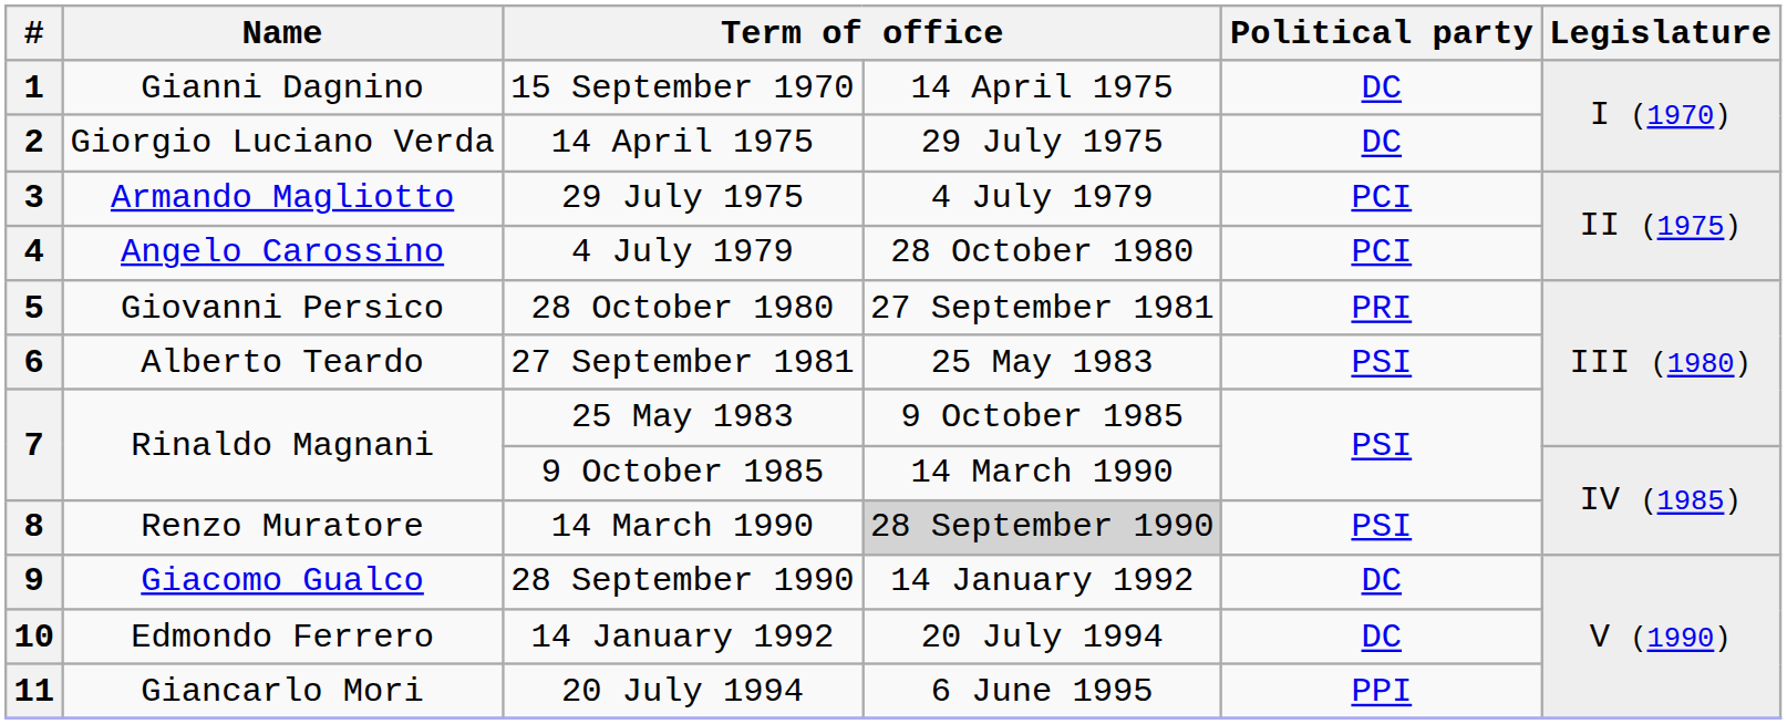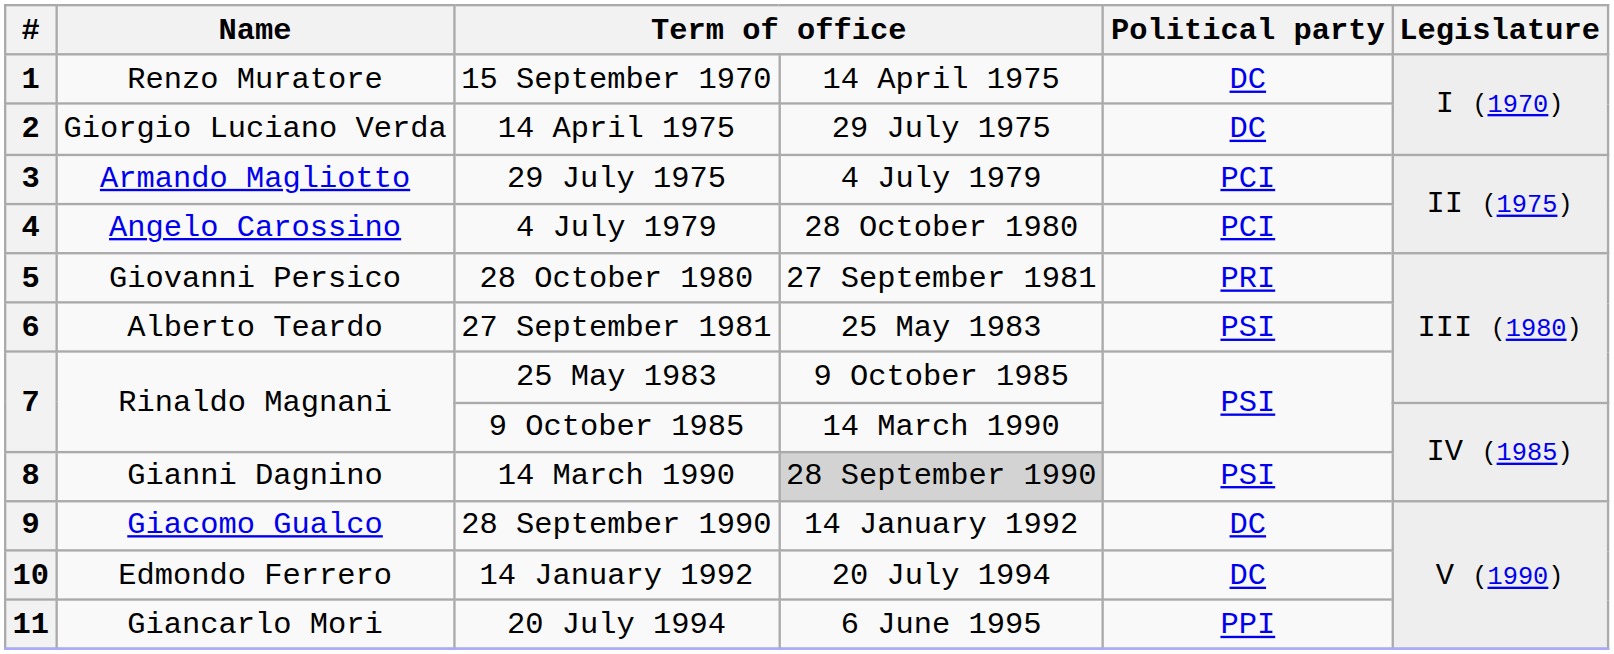1 | Name: Gianni Dagnino -> Renzo Muratore
8 | Name: Renzo Muratore -> Gianni Dagnino
